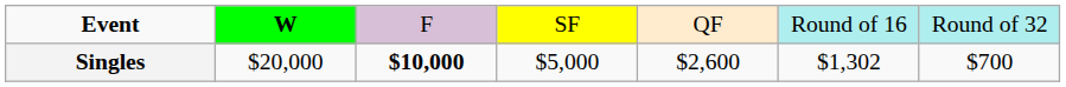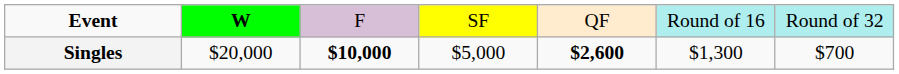Singles | column 5: normal -> bold
Singles | column 6: $1,302 -> $1,300
